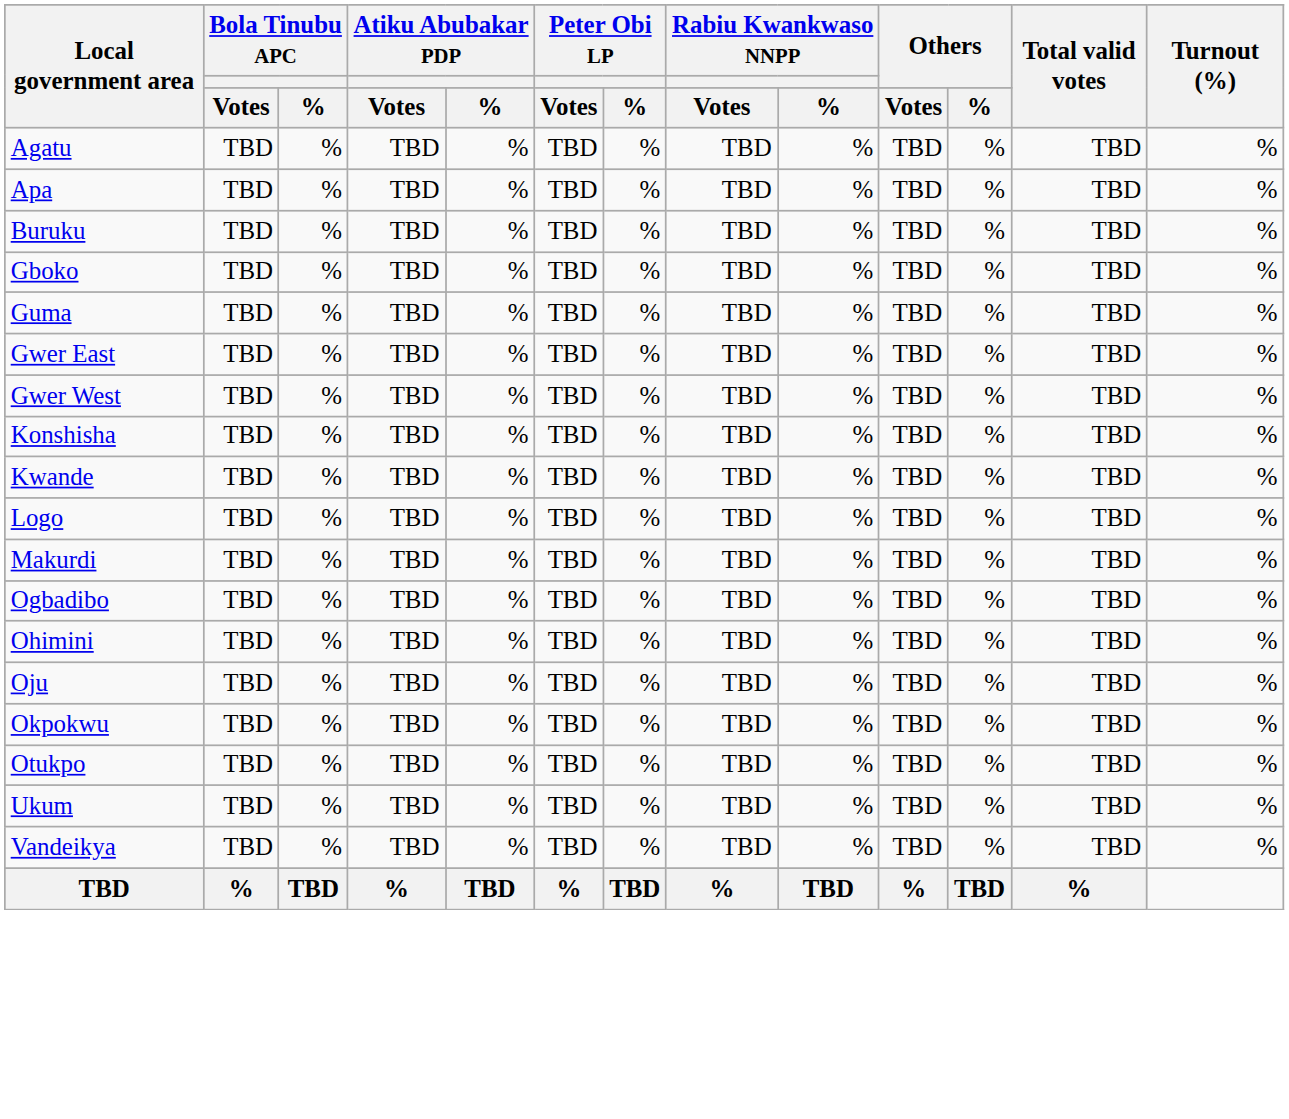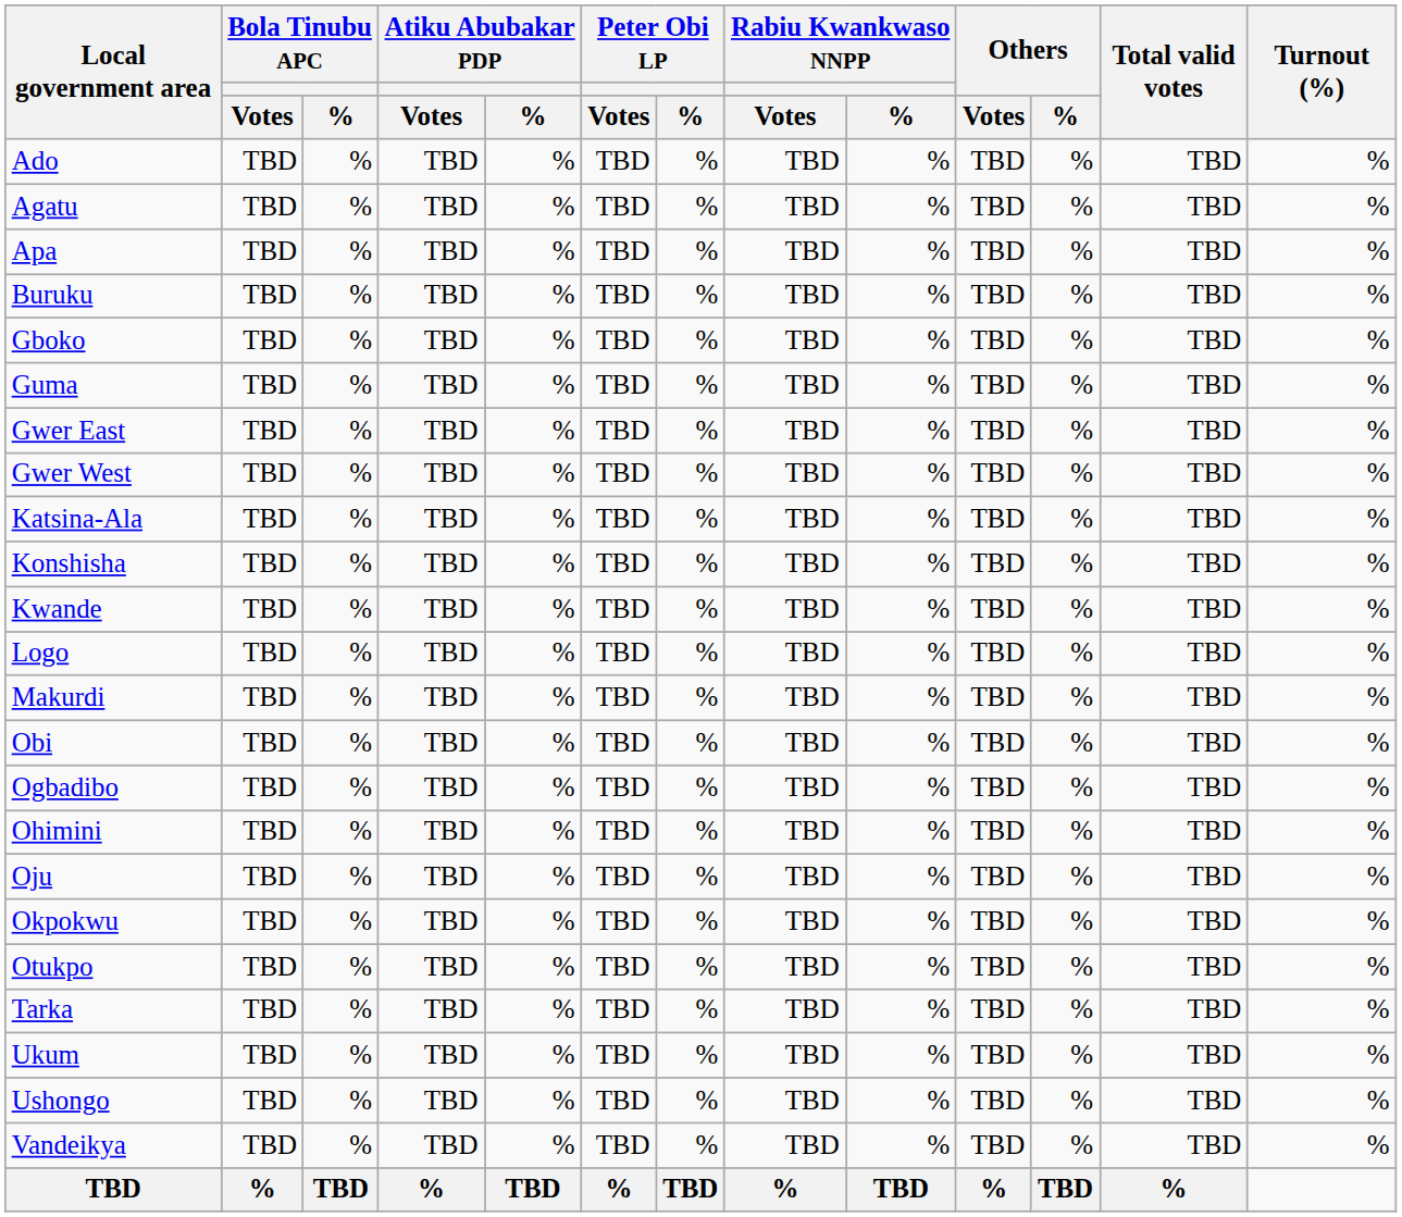+ row: Ado | TBD | % | TBD | % | TBD | % | TBD | % | TBD | % | TBD | %
+ row: Katsina-Ala | TBD | % | TBD | % | TBD | % | TBD | % | TBD | % | TBD | %
+ row: Obi | TBD | % | TBD | % | TBD | % | TBD | % | TBD | % | TBD | %
+ row: Tarka | TBD | % | TBD | % | TBD | % | TBD | % | TBD | % | TBD | %
+ row: Ushongo | TBD | % | TBD | % | TBD | % | TBD | % | TBD | % | TBD | %
